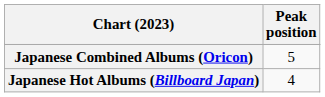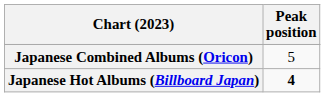Japanese Hot Albums (Billboard Japan) | Peak position: normal -> bold
